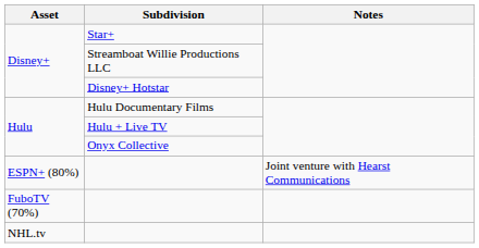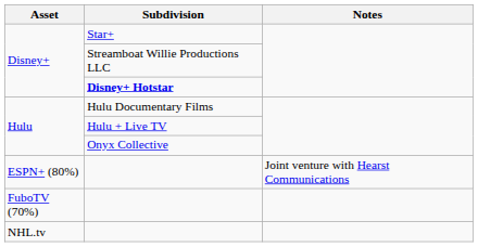Disney+ Hotstar | Subdivision: normal -> bold
